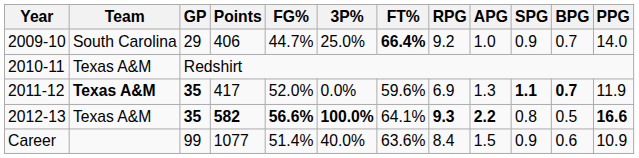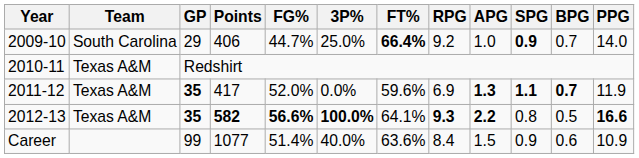2009-10 | SPG: normal -> bold
2011-12 | Team: bold -> normal
2011-12 | APG: normal -> bold
